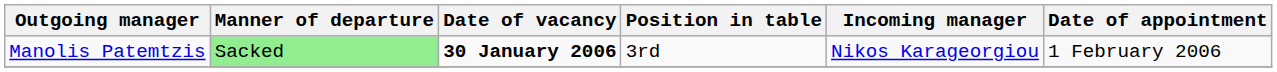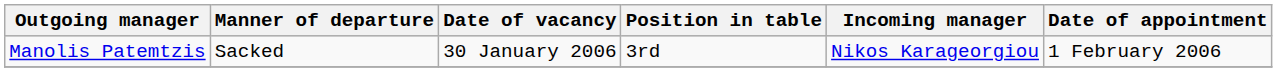Manolis Patemtzis | Manner of departure: lightgreen background -> no background
Manolis Patemtzis | Date of vacancy: bold -> normal
